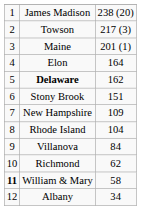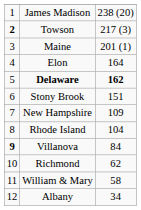Towson | column 1: normal -> bold
Delaware | column 3: normal -> bold
Villanova | column 1: normal -> bold
William & Mary | column 1: bold -> normal
